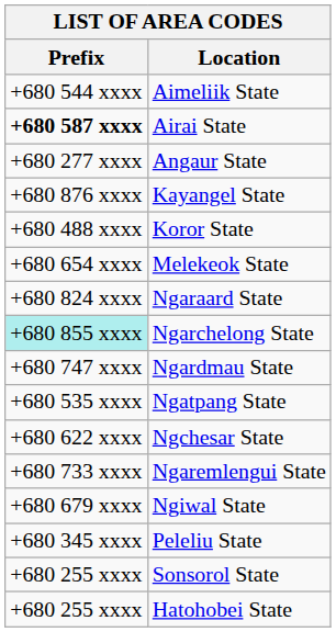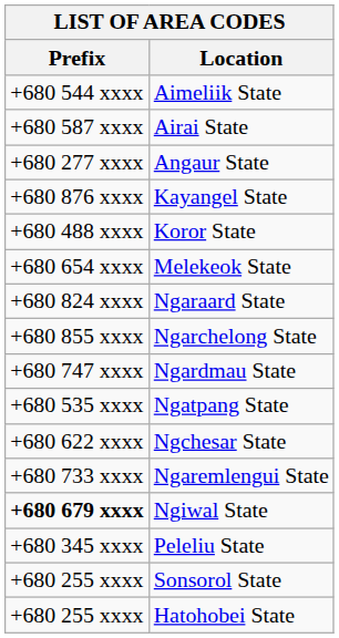Airai State | Prefix: bold -> normal
Ngarchelong State | Prefix: paleturquoise background -> no background
Ngiwal State | Prefix: normal -> bold
